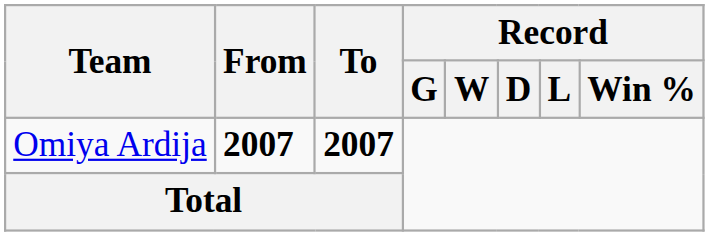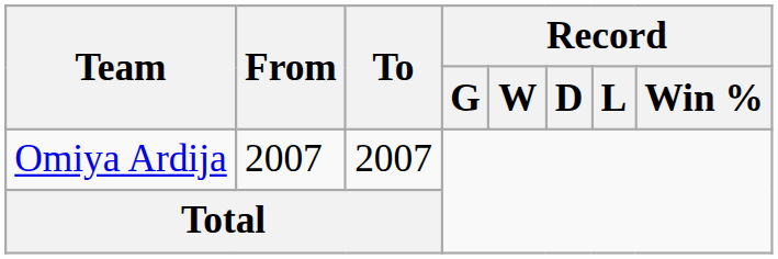Omiya Ardija | From: bold -> normal
Omiya Ardija | To: bold -> normal
